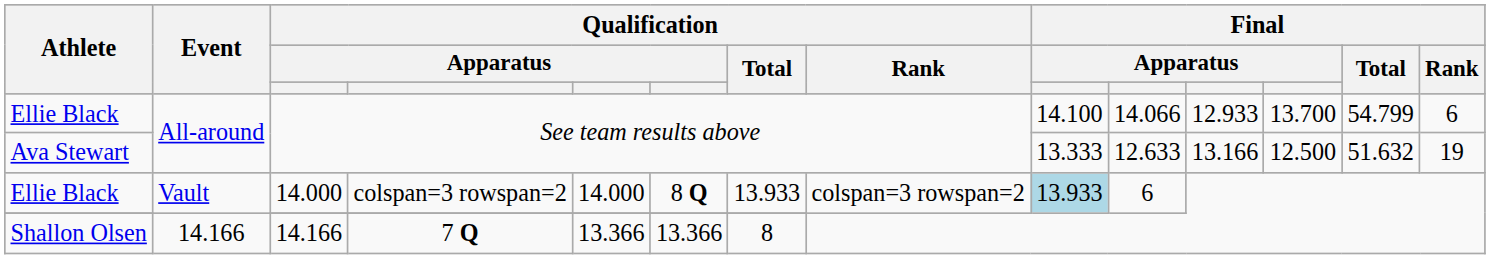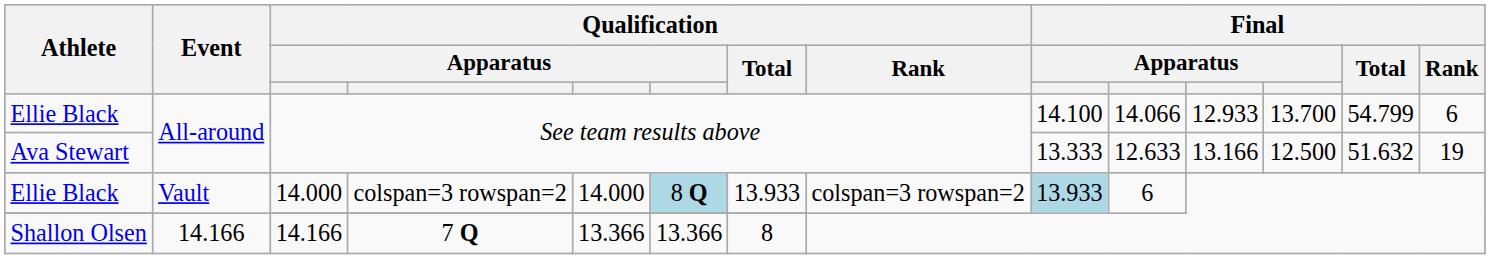Ellie Black / Vault | column 6: no background -> lightblue background
